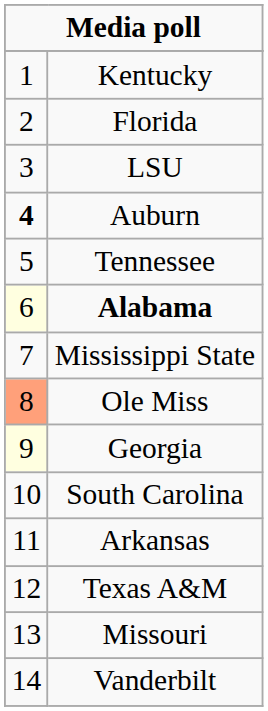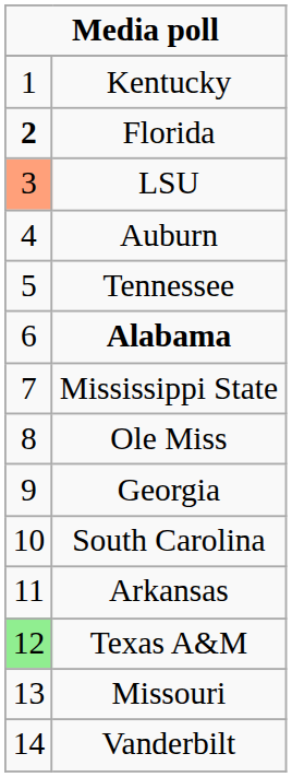Florida | column 1: normal -> bold
LSU | column 1: no background -> lightsalmon background
Auburn | column 1: bold -> normal
Alabama | column 1: lightyellow background -> no background
Ole Miss | column 1: lightsalmon background -> no background
Georgia | column 1: lightyellow background -> no background
Texas A&M | column 1: no background -> lightgreen background
